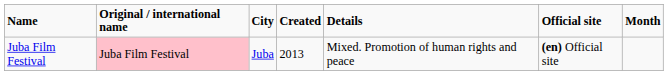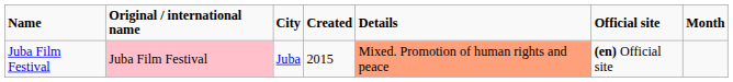row 2 | Created: 2013 -> 2015
row 2 | Details: no background -> lightsalmon background
